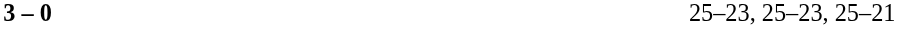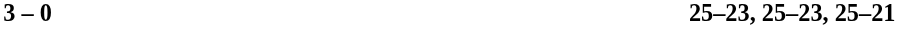row 1 | column 2: normal -> bold
